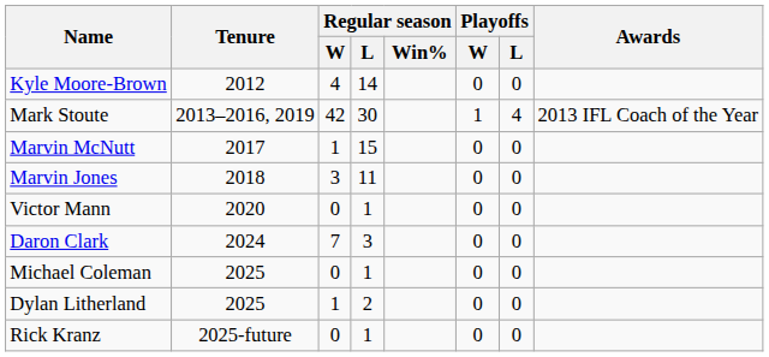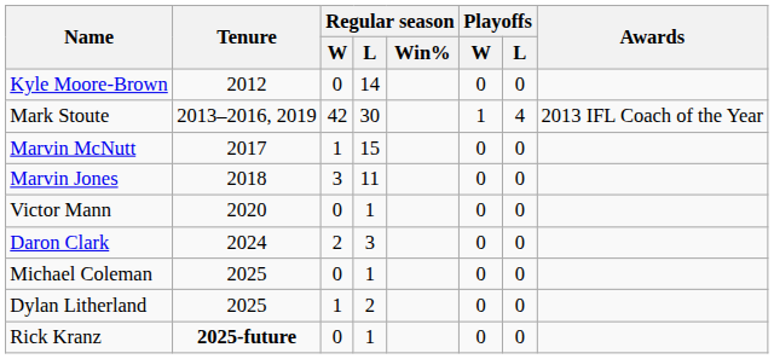Kyle Moore-Brown | Regular season / W: 4 -> 0
Daron Clark | Regular season / W: 7 -> 2
Rick Kranz | Tenure: normal -> bold
